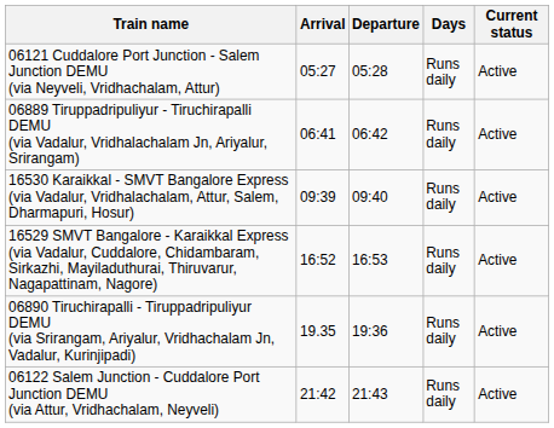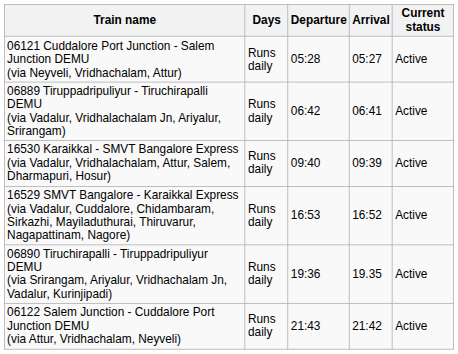columns swapped: Arrival <-> Days
